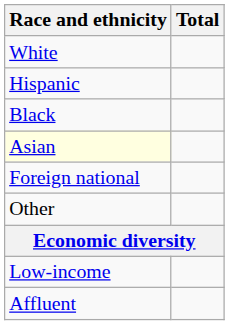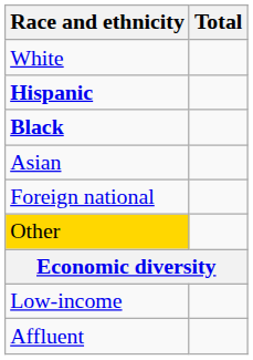Hispanic | Race and ethnicity: normal -> bold
Black | Race and ethnicity: normal -> bold
Asian | Race and ethnicity: lightyellow background -> no background
Other | Race and ethnicity: no background -> gold background
